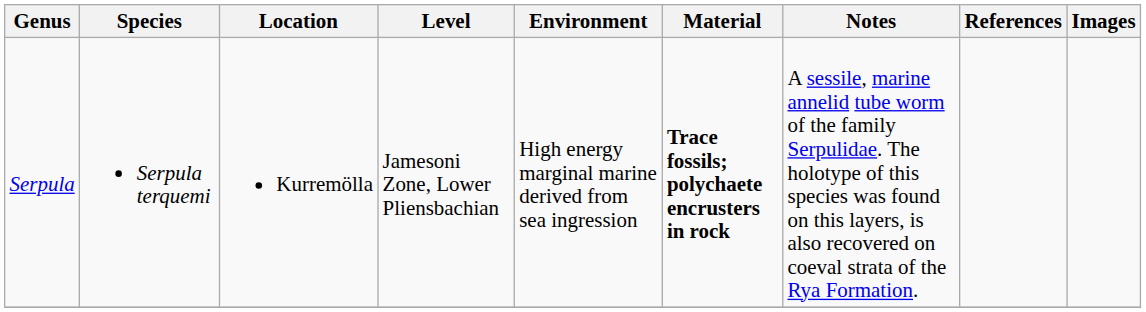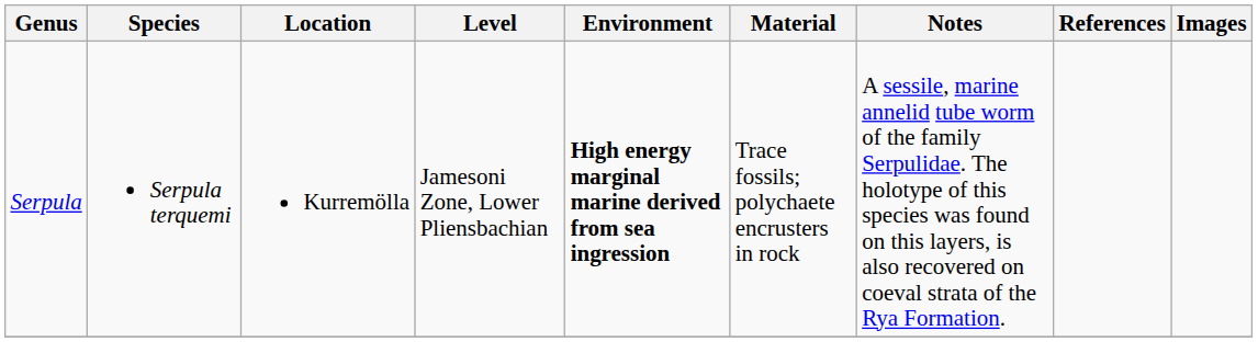Serpula | Environment: normal -> bold
Serpula | Material: bold -> normal
